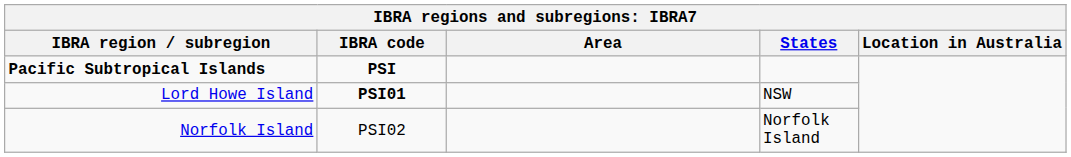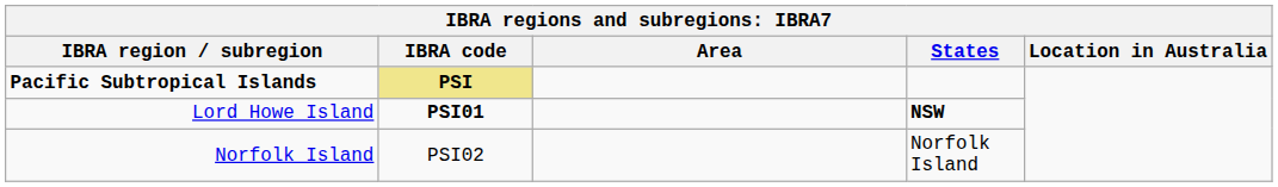Pacific Subtropical Islands | IBRA code: no background -> khaki background
Lord Howe Island | States: normal -> bold
